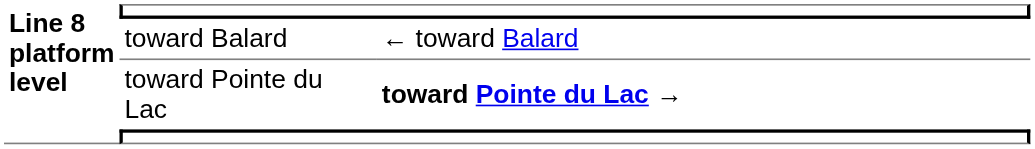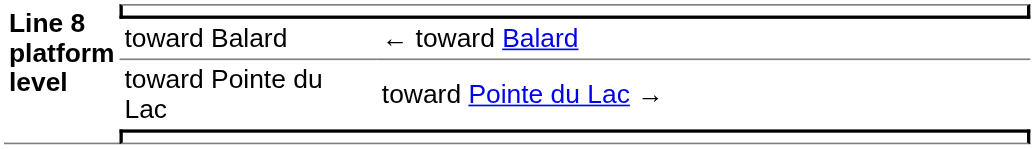toward Pointe du Lac | column 3: bold -> normal
